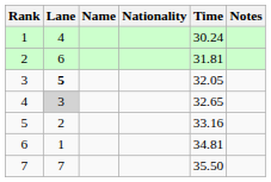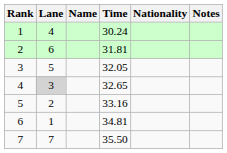columns swapped: Nationality <-> Time
row 4 | Lane: bold -> normal
